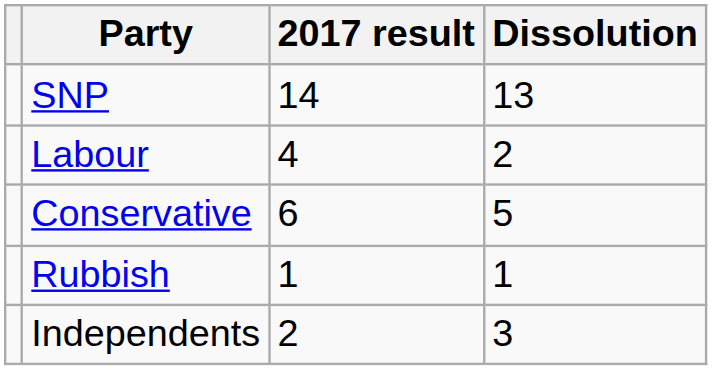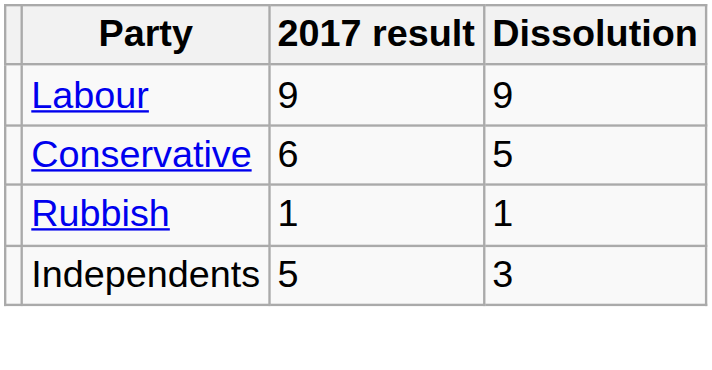- row: SNP | 14 | 13
Labour | 2017 result: 4 -> 9
Labour | Dissolution: 2 -> 9
Independents | 2017 result: 2 -> 5
